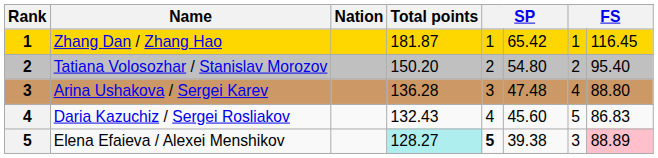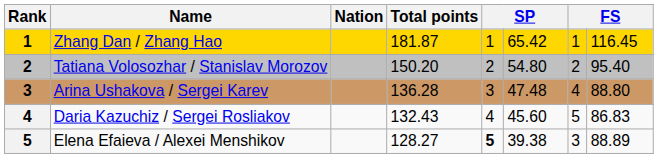Elena Efaieva / Alexei Menshikov | Total points: paleturquoise background -> no background
Elena Efaieva / Alexei Menshikov | column 8: pink background -> no background
